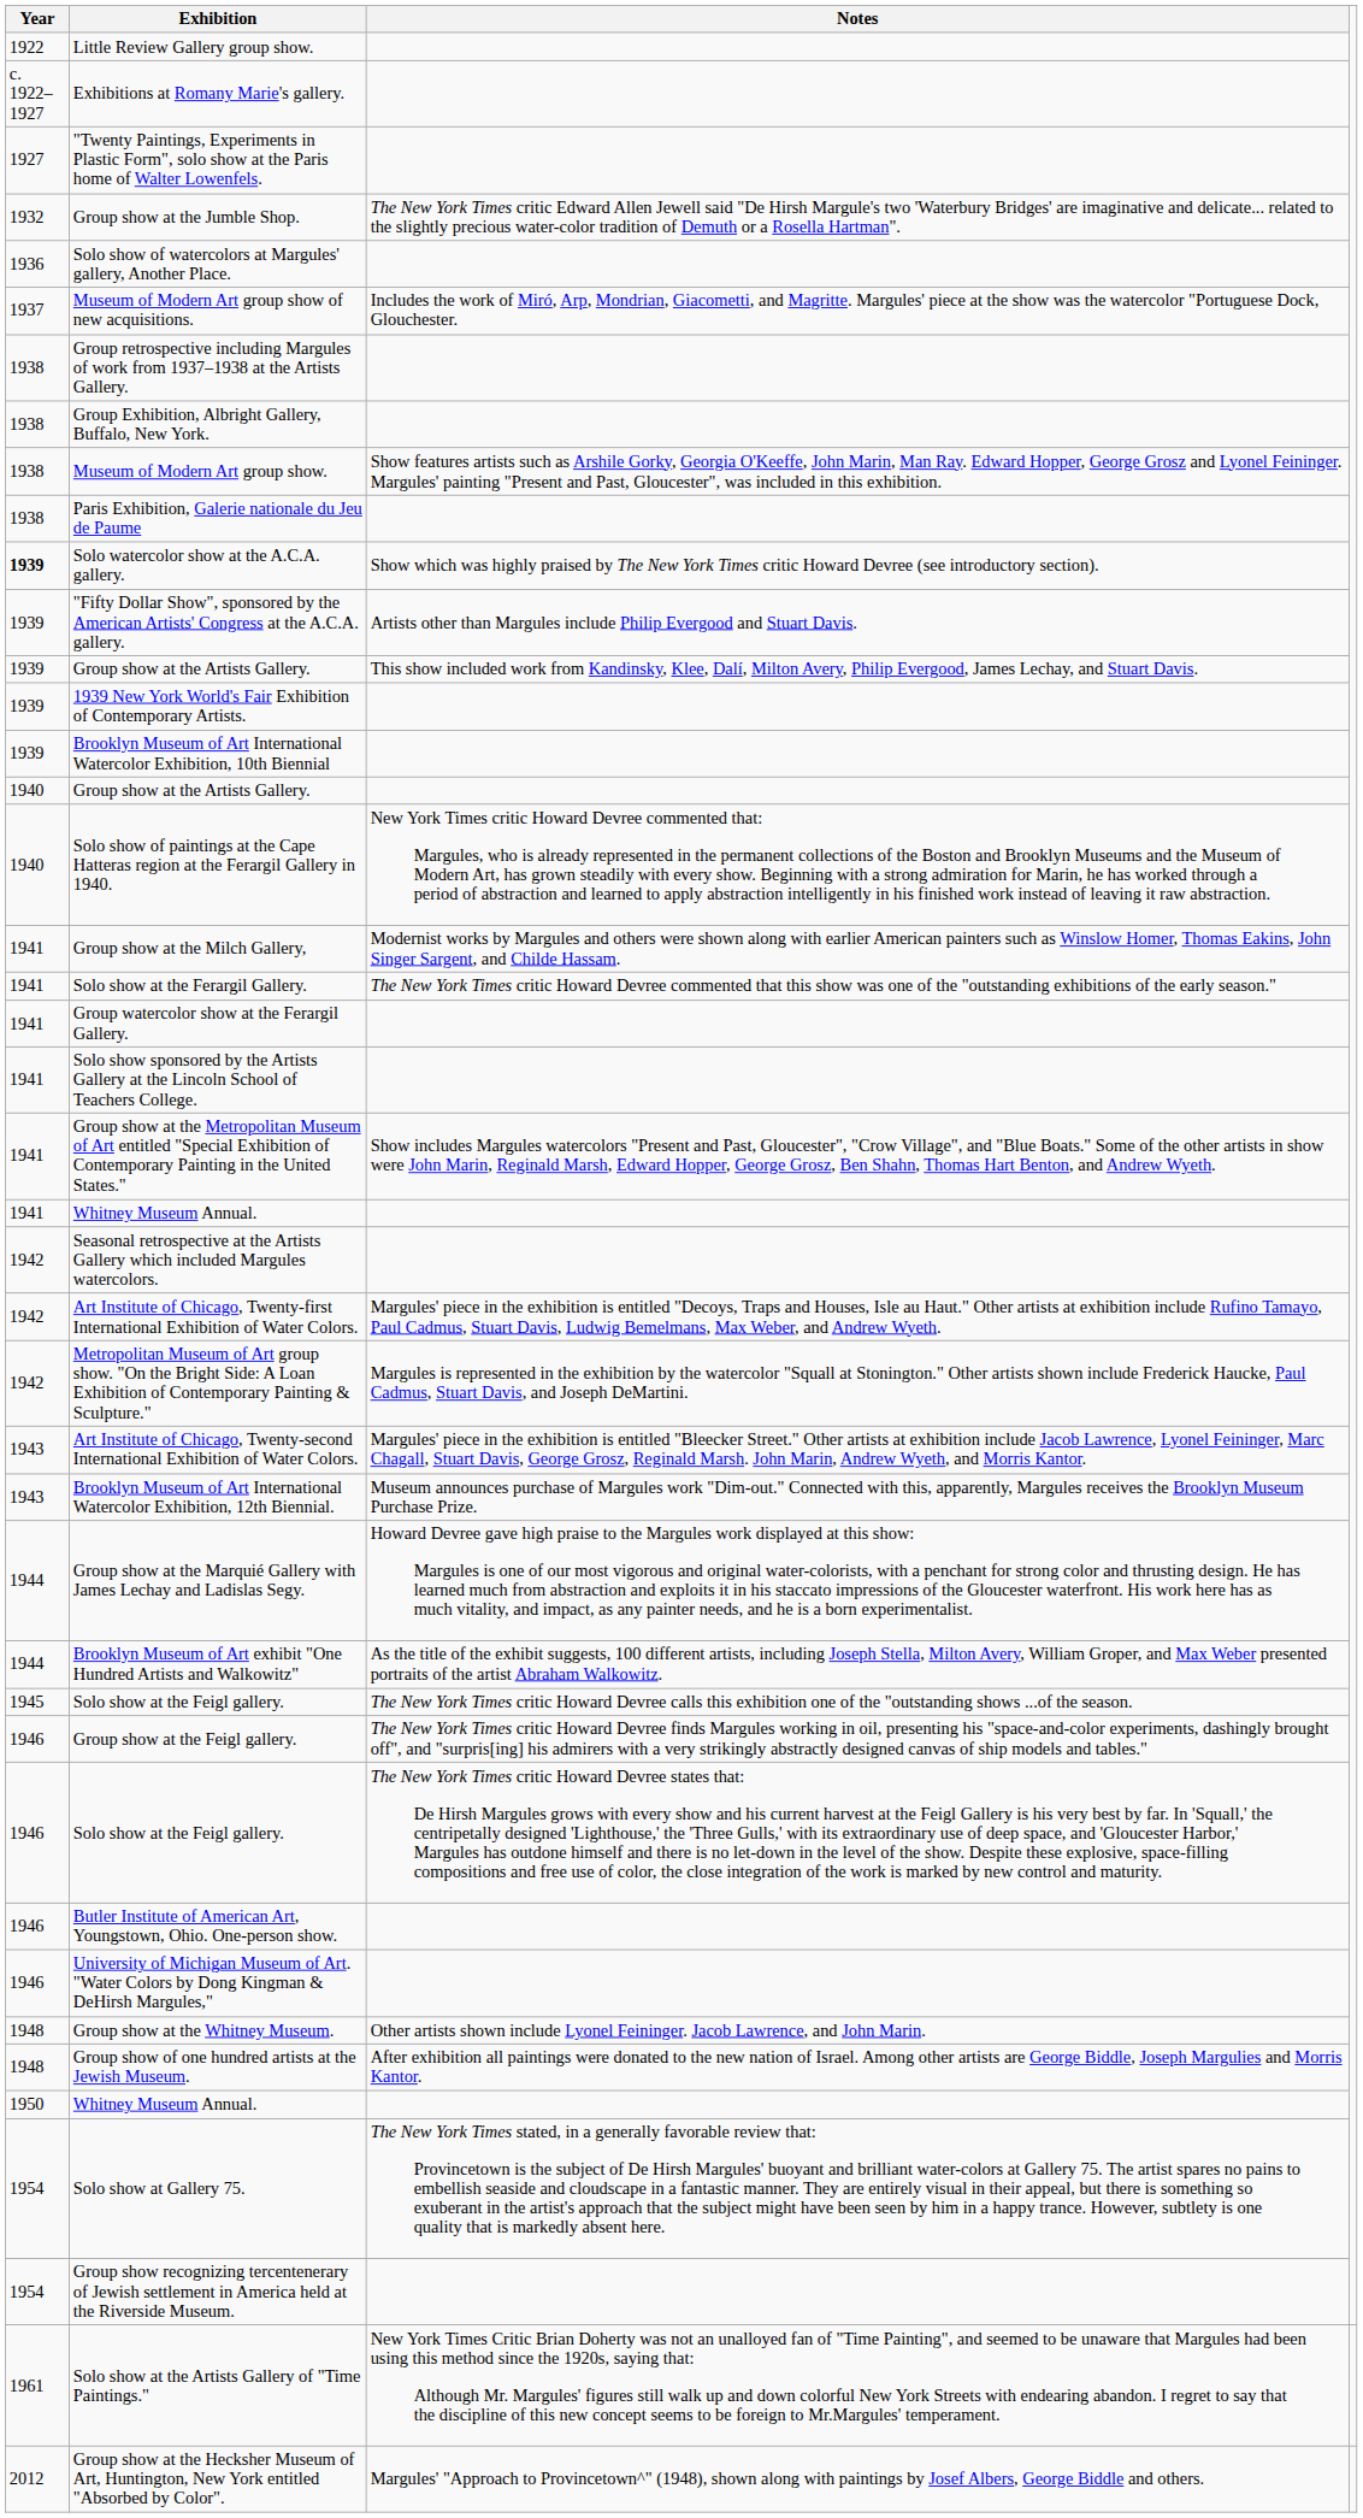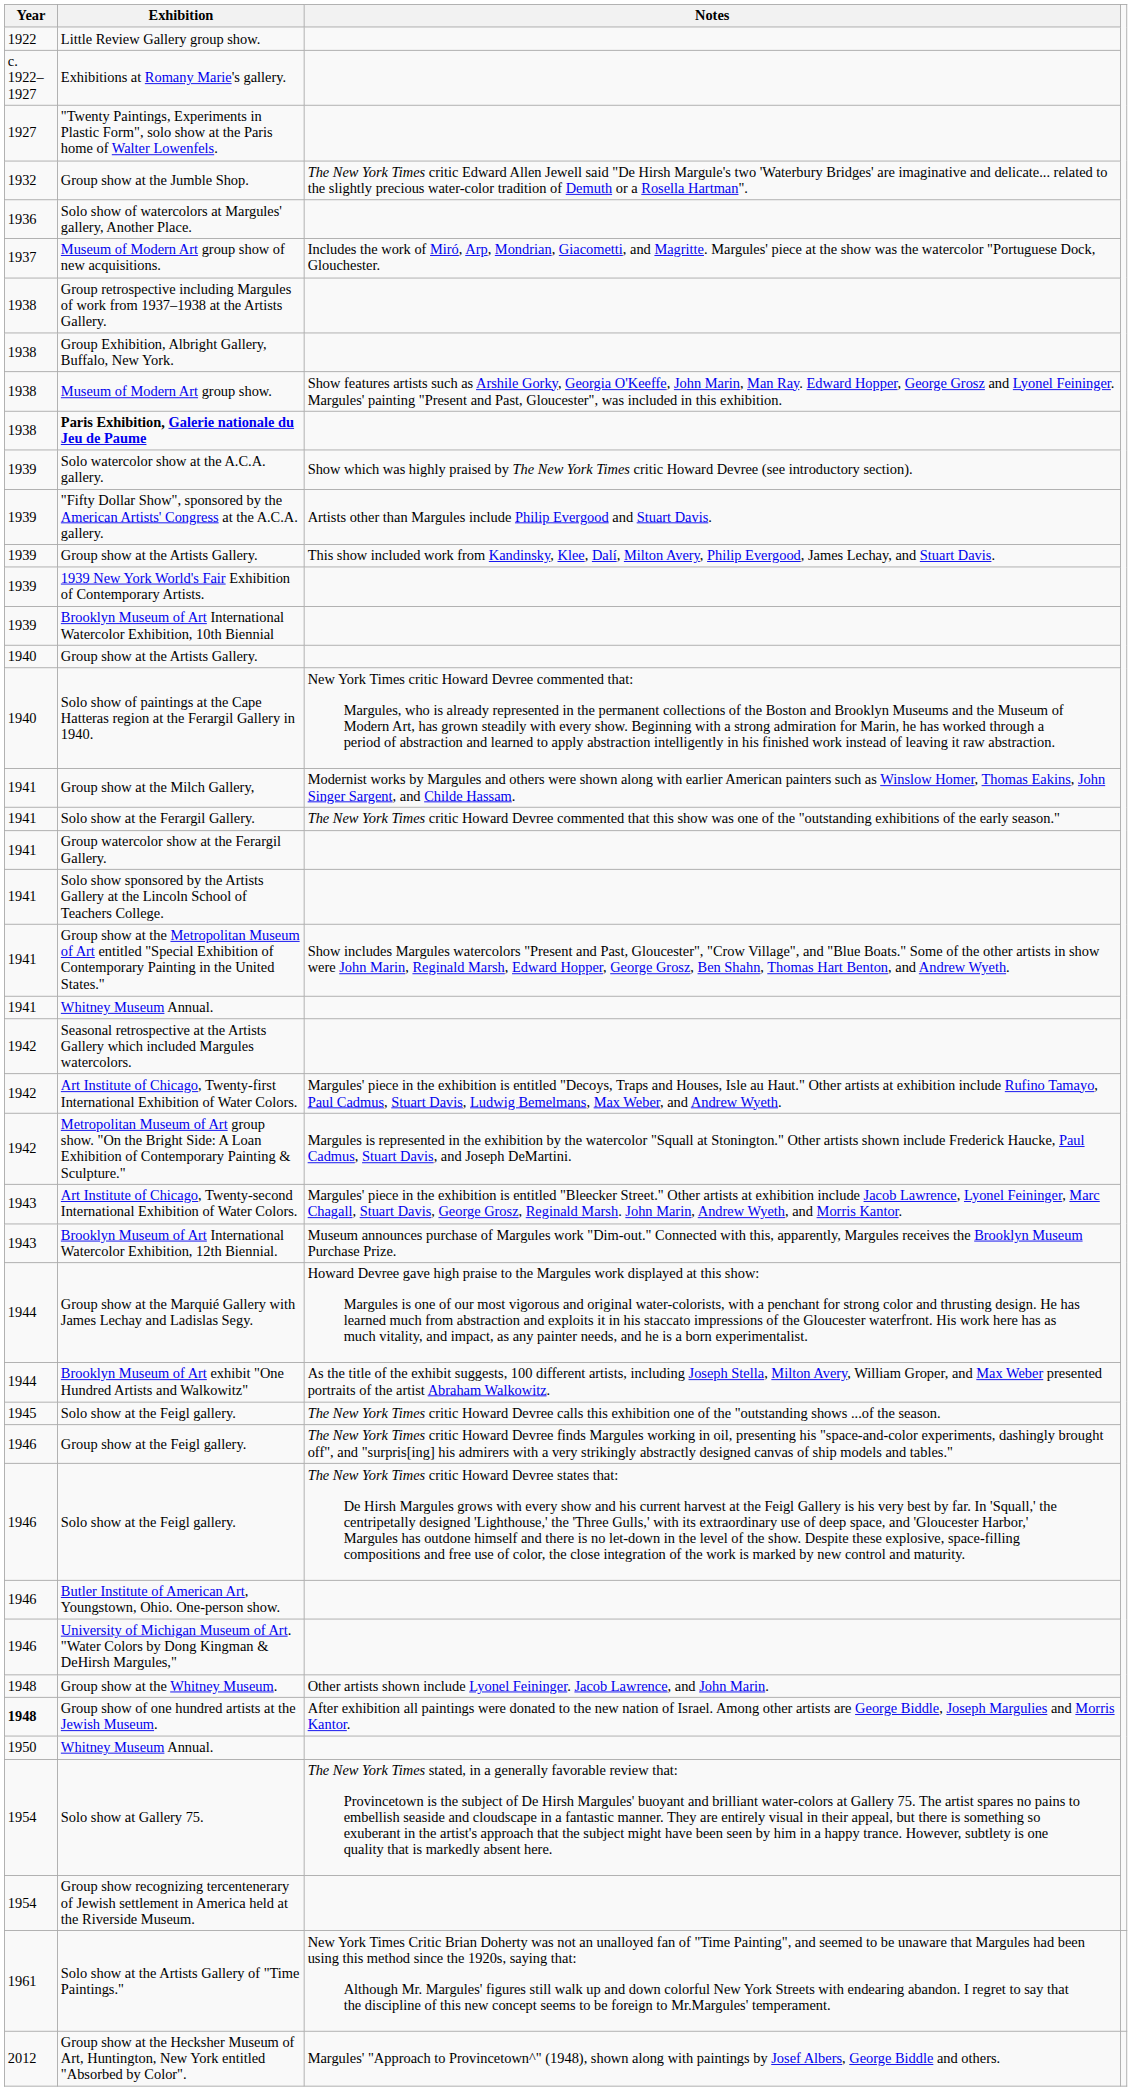Paris Exhibition, Galerie nationale du Jeu de Paume | Exhibition: normal -> bold
Solo watercolor show at the A.C.A. gallery. | Year: bold -> normal
Group show of one hundred artists at the Jewish Museum. | Year: normal -> bold
